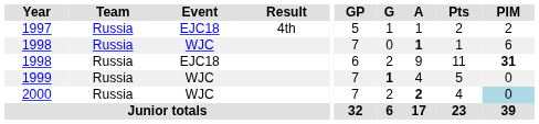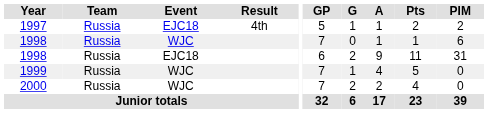1998 / WJC | A: bold -> normal
1998 / EJC18 | PIM: bold -> normal
1999 | G: bold -> normal
2000 | A: bold -> normal
2000 | PIM: lightblue background -> no background
